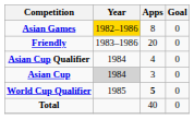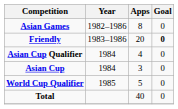Asian Games | Year: gold background -> no background
Friendly | Goal: normal -> bold
Asian Cup | Year: lightgrey background -> no background
World Cup Qualifier | Apps: bold -> normal
